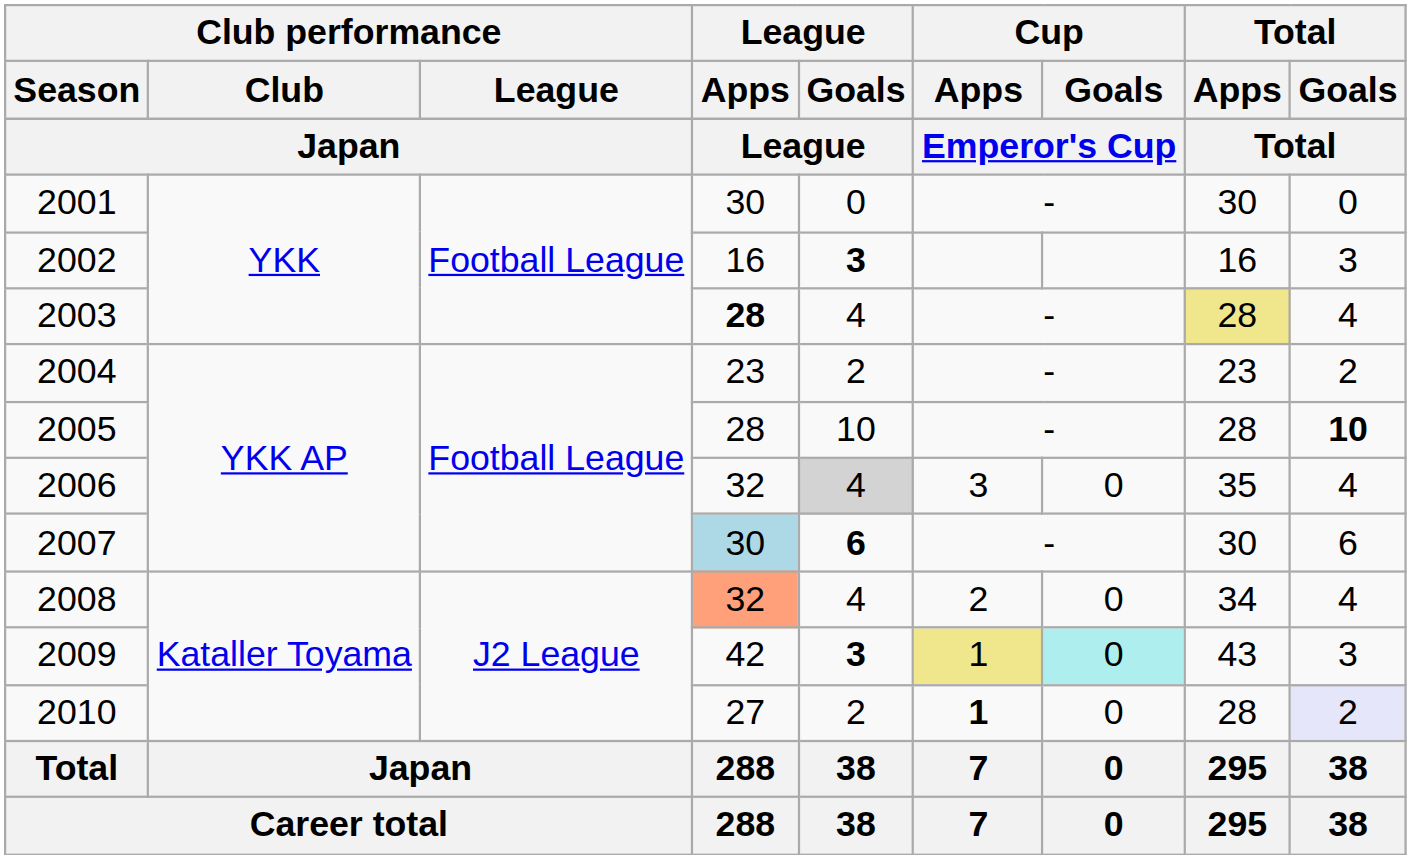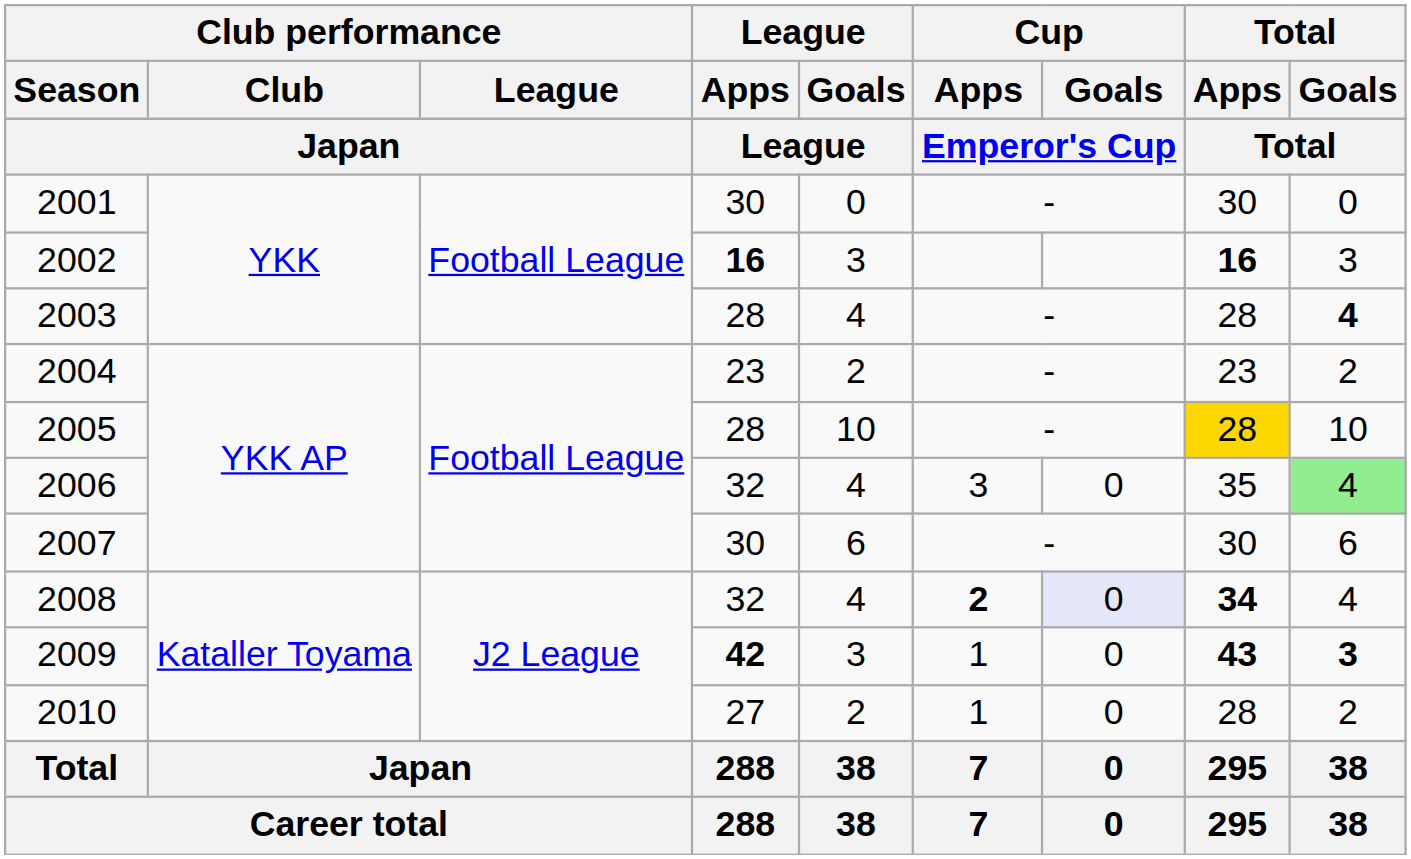2002 | League / Apps: normal -> bold
2002 | League / Goals: bold -> normal
2002 | Total / Apps: normal -> bold
2003 | League / Apps: bold -> normal
2003 | Total / Apps: khaki background -> no background
2003 | Total / Goals: normal -> bold
2005 | Total / Apps: no background -> gold background
2005 | Total / Goals: bold -> normal
2006 | League / Goals: lightgrey background -> no background
2006 | Total / Goals: no background -> lightgreen background
2007 | League / Apps: lightblue background -> no background
2007 | League / Goals: bold -> normal
2008 | League / Apps: lightsalmon background -> no background
2008 | Cup / Apps: normal -> bold
2008 | Cup / Goals: no background -> lavender background
2008 | Total / Apps: normal -> bold
2009 | League / Apps: normal -> bold
2009 | League / Goals: bold -> normal
2009 | Cup / Apps: khaki background -> no background
2009 | Cup / Goals: paleturquoise background -> no background
2009 | Total / Apps: normal -> bold
2009 | Total / Goals: normal -> bold
2010 | Cup / Apps: bold -> normal
2010 | Total / Goals: lavender background -> no background
